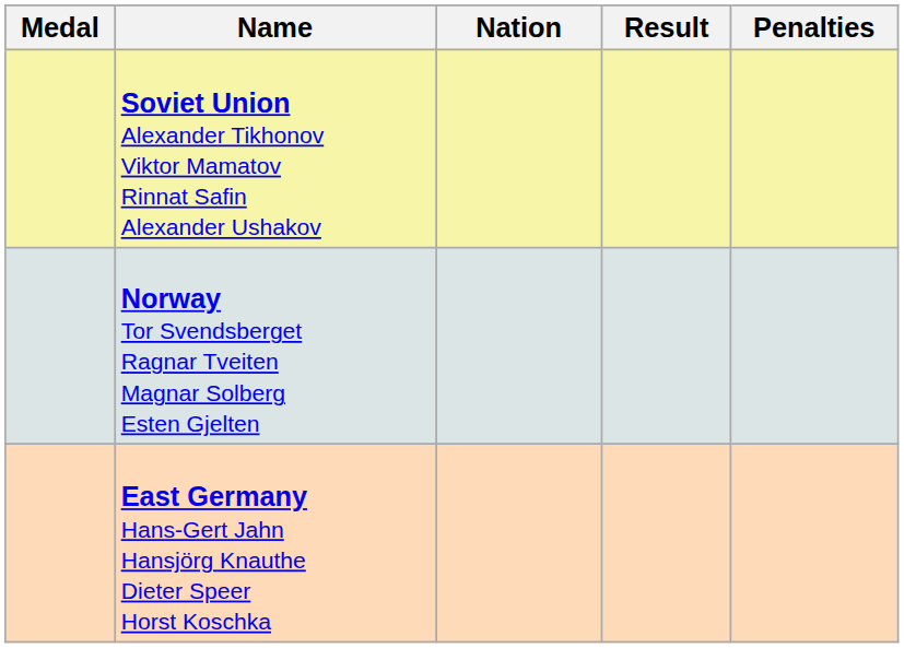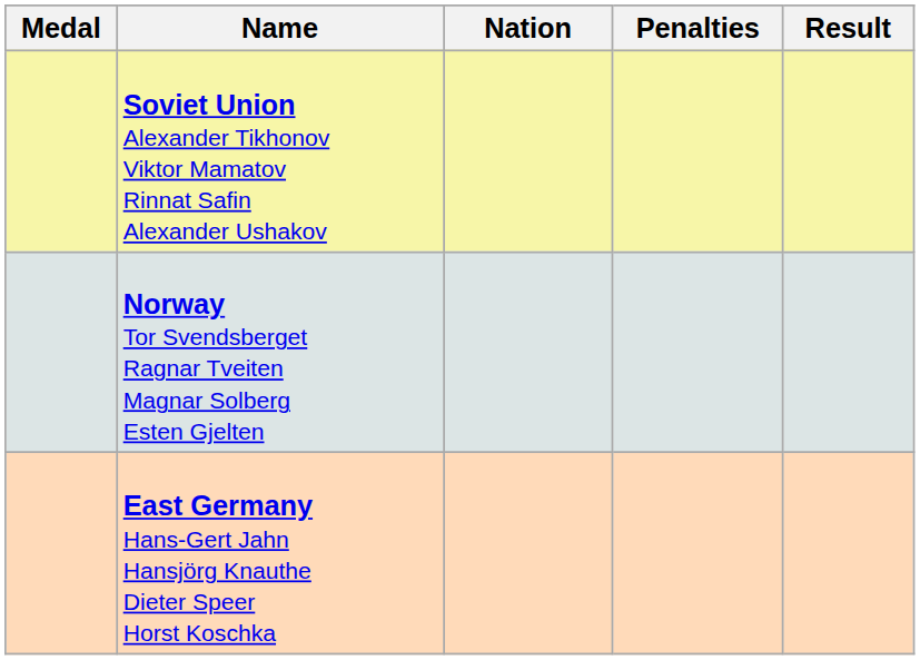columns swapped: Penalties <-> Result
